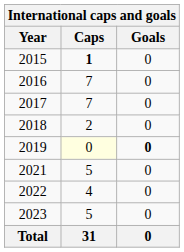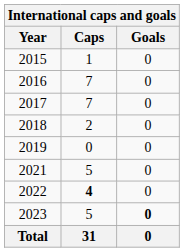2015 | Caps: bold -> normal
2019 | Caps: lightyellow background -> no background
2019 | Goals: bold -> normal
2022 | Caps: normal -> bold
2023 | Goals: normal -> bold
